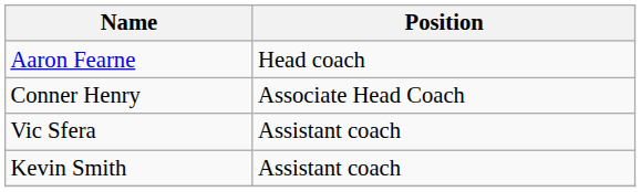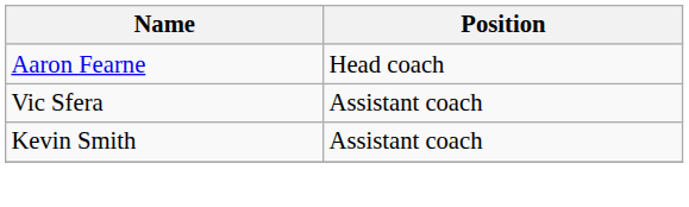- row: Conner Henry | Associate Head Coach
